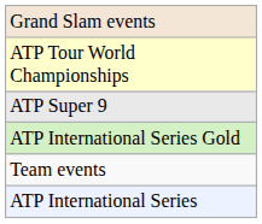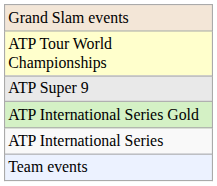row 5 | column 1: Team events -> ATP International Series
row 6 | column 1: ATP International Series -> Team events
